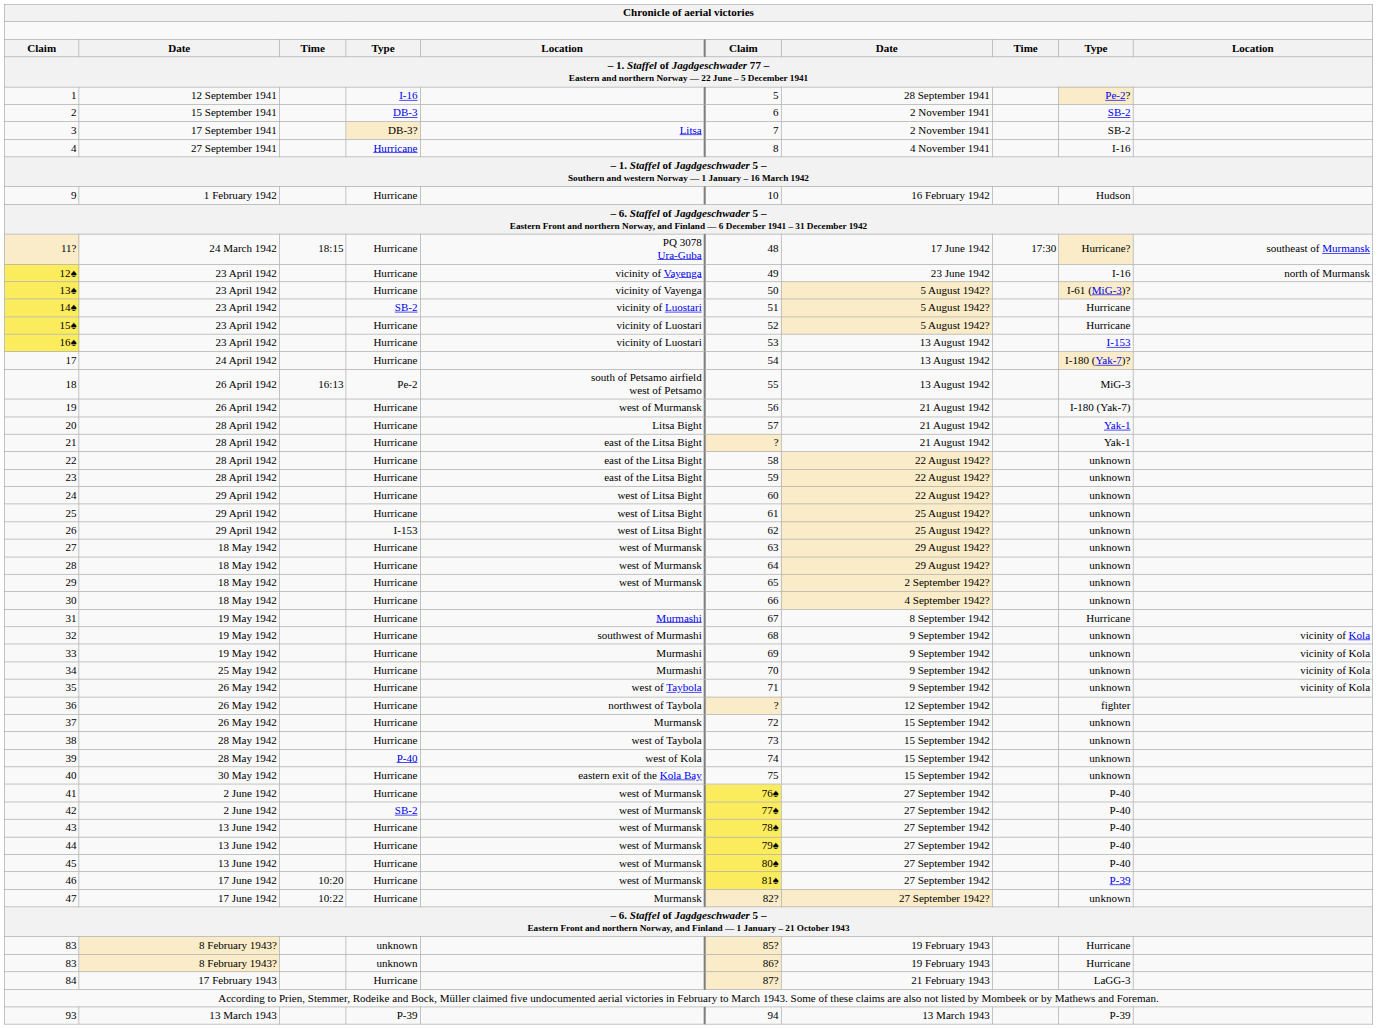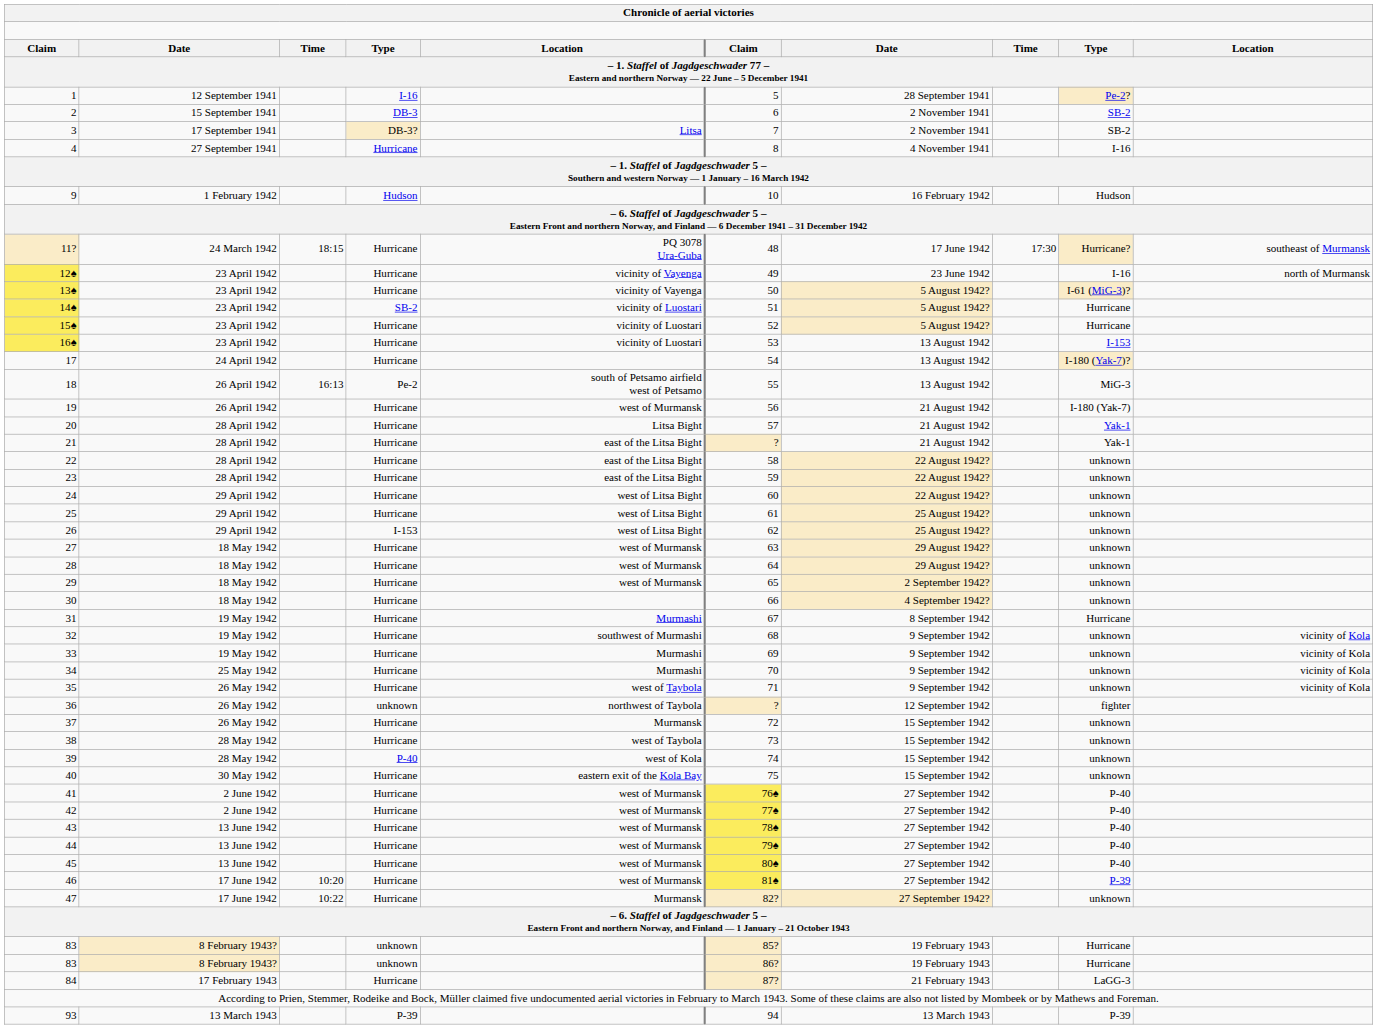9 | column 4: Hurricane -> Hudson
36 | column 4: Hurricane -> unknown
42 | column 4: SB-2 -> Hurricane
